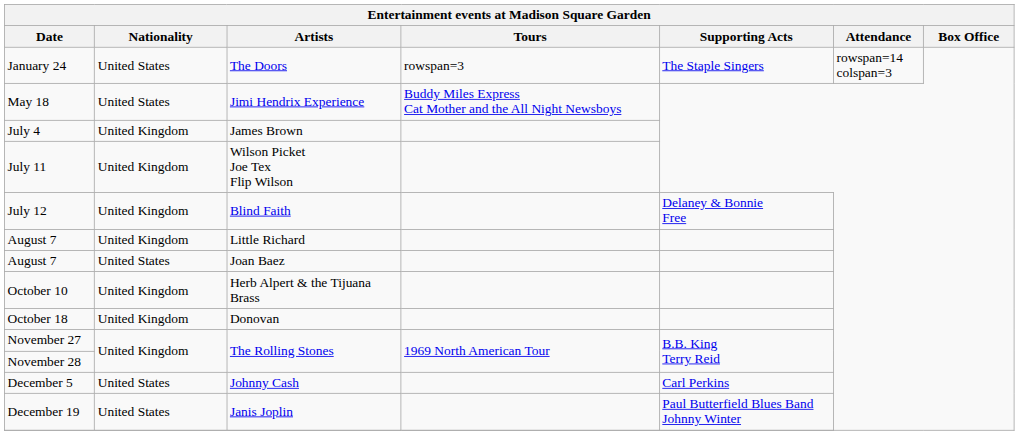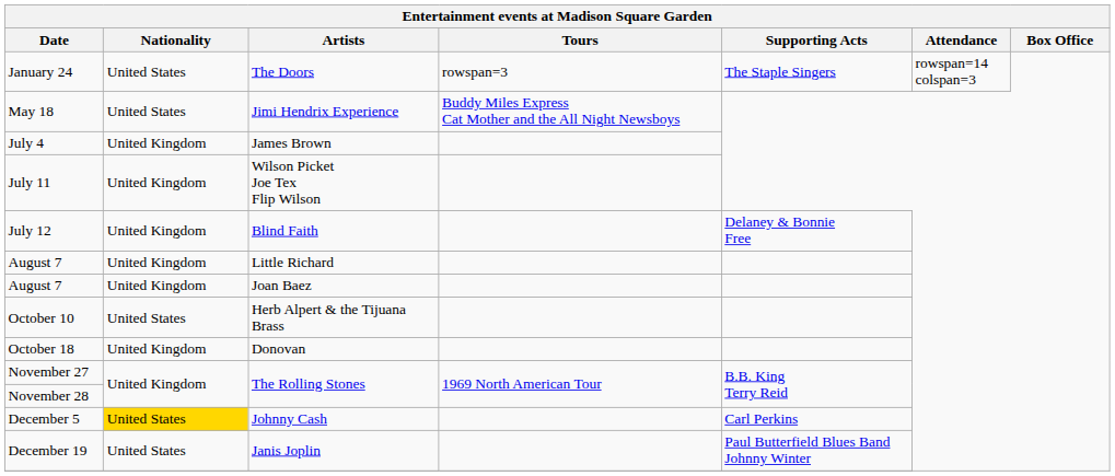August 7 / Joan Baez | Nationality: United States -> United Kingdom
October 10 | Nationality: United Kingdom -> United States
December 5 | Nationality: no background -> gold background
